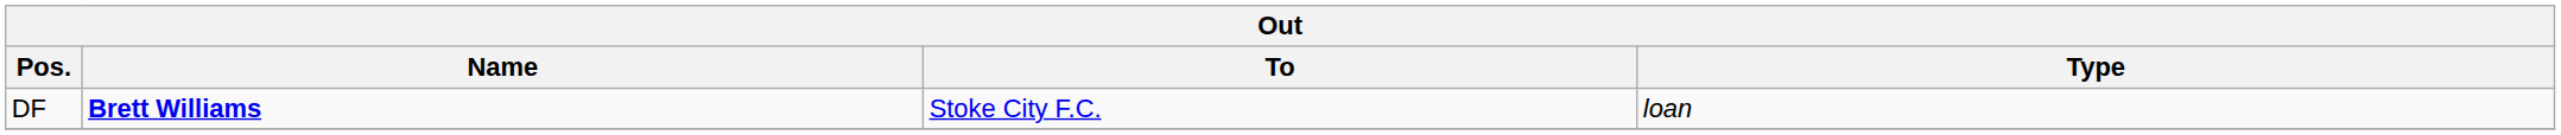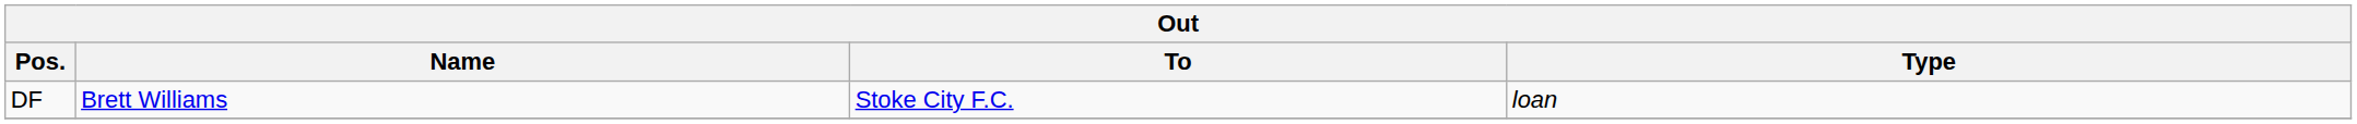DF | Name: bold -> normal
